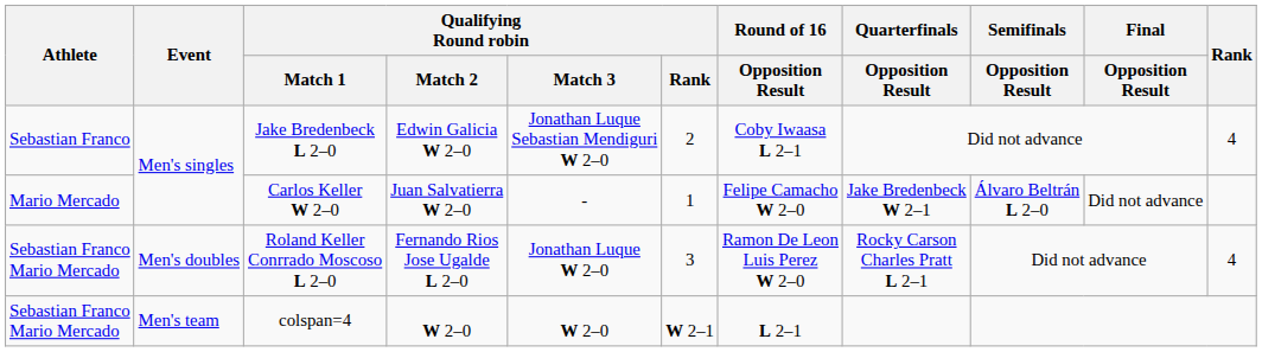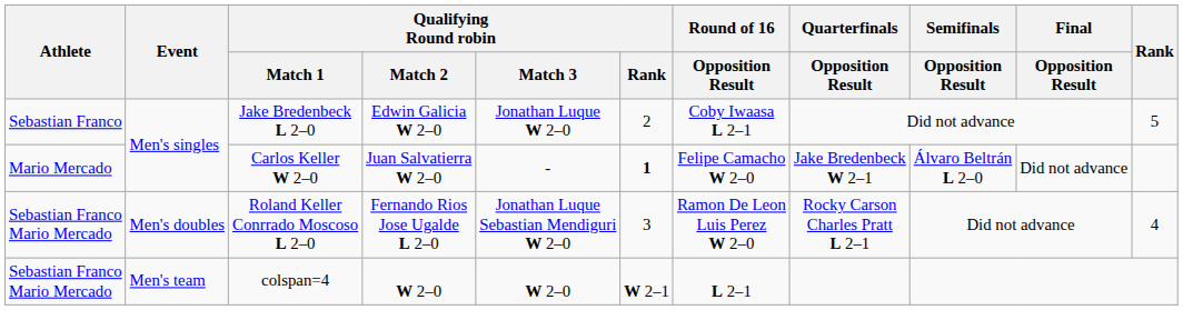Jake Bredenbeck L 2–0 | Qualifying Round robin / Match 3: Jonathan Luque Sebastian Mendiguri W 2–0 -> Jonathan Luque W 2–0
Jake Bredenbeck L 2–0 | Rank: 4 -> 5
Carlos Keller W 2–0 | Qualifying Round robin / Rank: normal -> bold
Roland Keller Conrrado Moscoso L 2–0 | Qualifying Round robin / Match 3: Jonathan Luque W 2–0 -> Jonathan Luque Sebastian Mendiguri W 2–0
